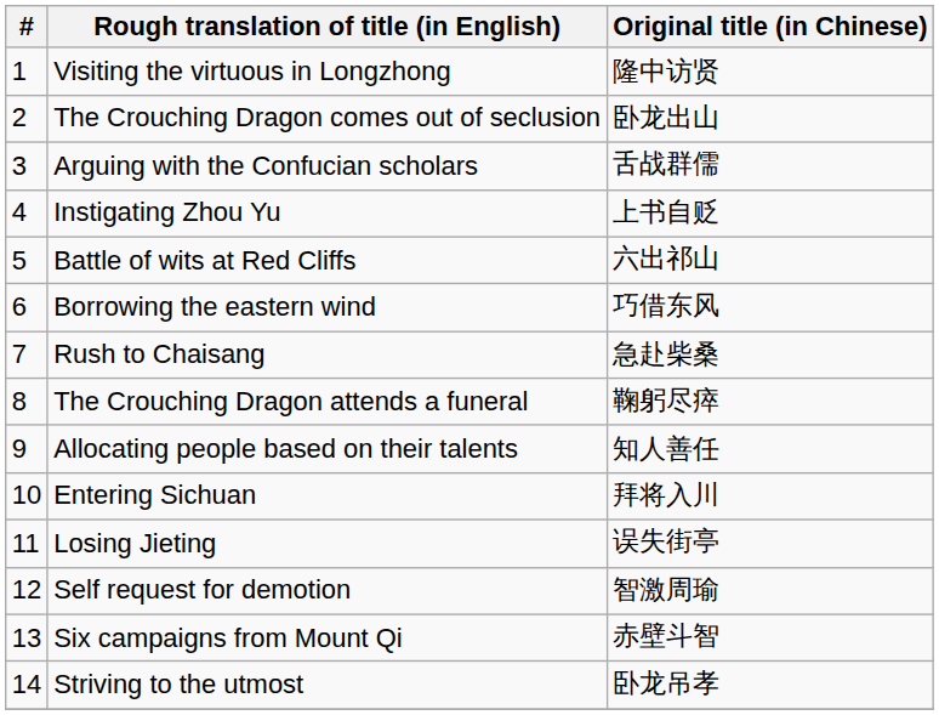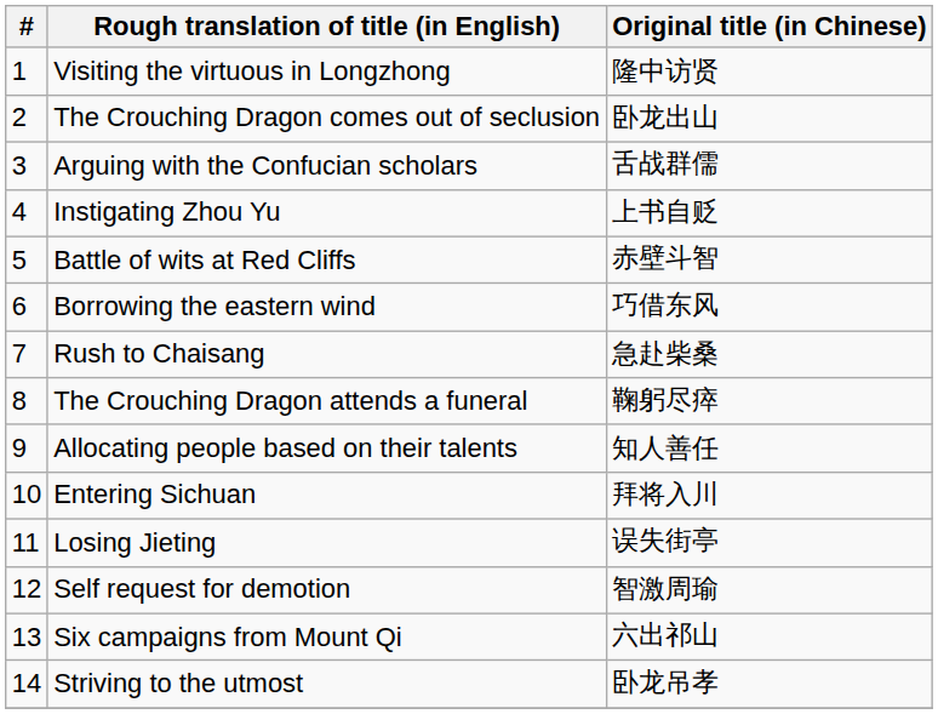Battle of wits at Red Cliffs | Original title (in Chinese): 六出祁山 -> 赤壁斗智
Six campaigns from Mount Qi | Original title (in Chinese): 赤壁斗智 -> 六出祁山
